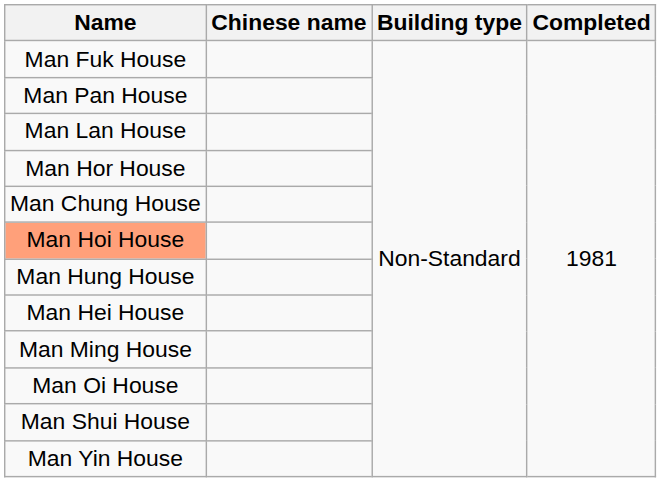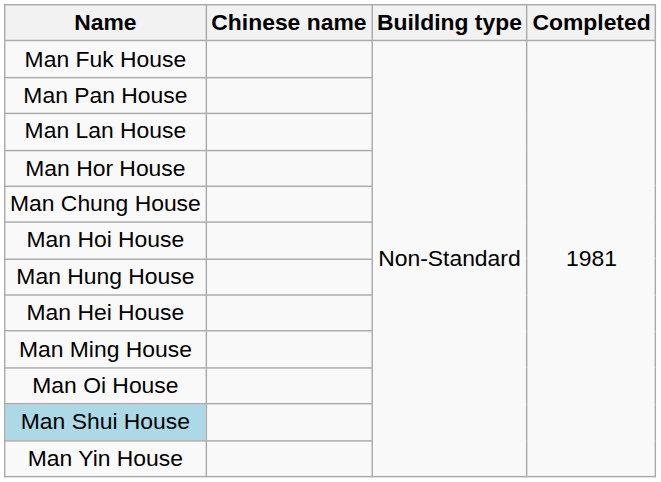Man Hoi House | Name: lightsalmon background -> no background
Man Shui House | Name: no background -> lightblue background
